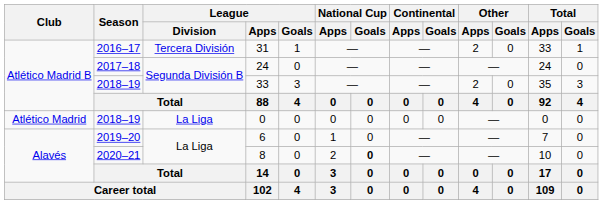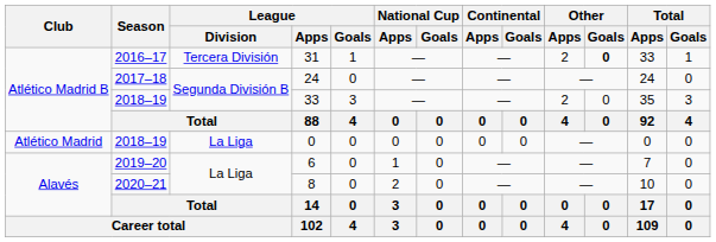31 | Other / Goals: normal -> bold
8 | National Cup / Goals: bold -> normal
